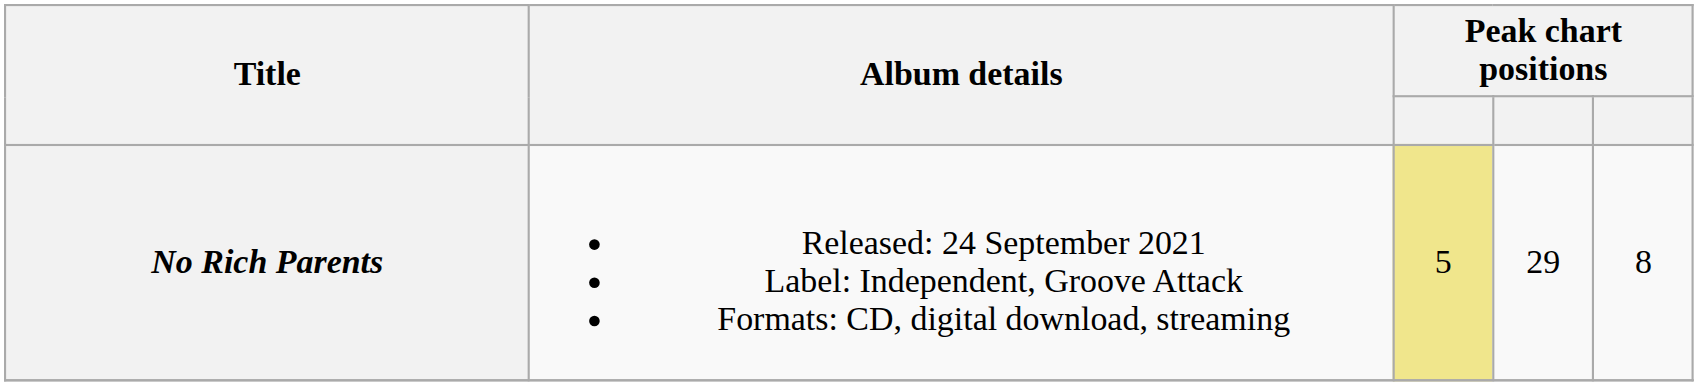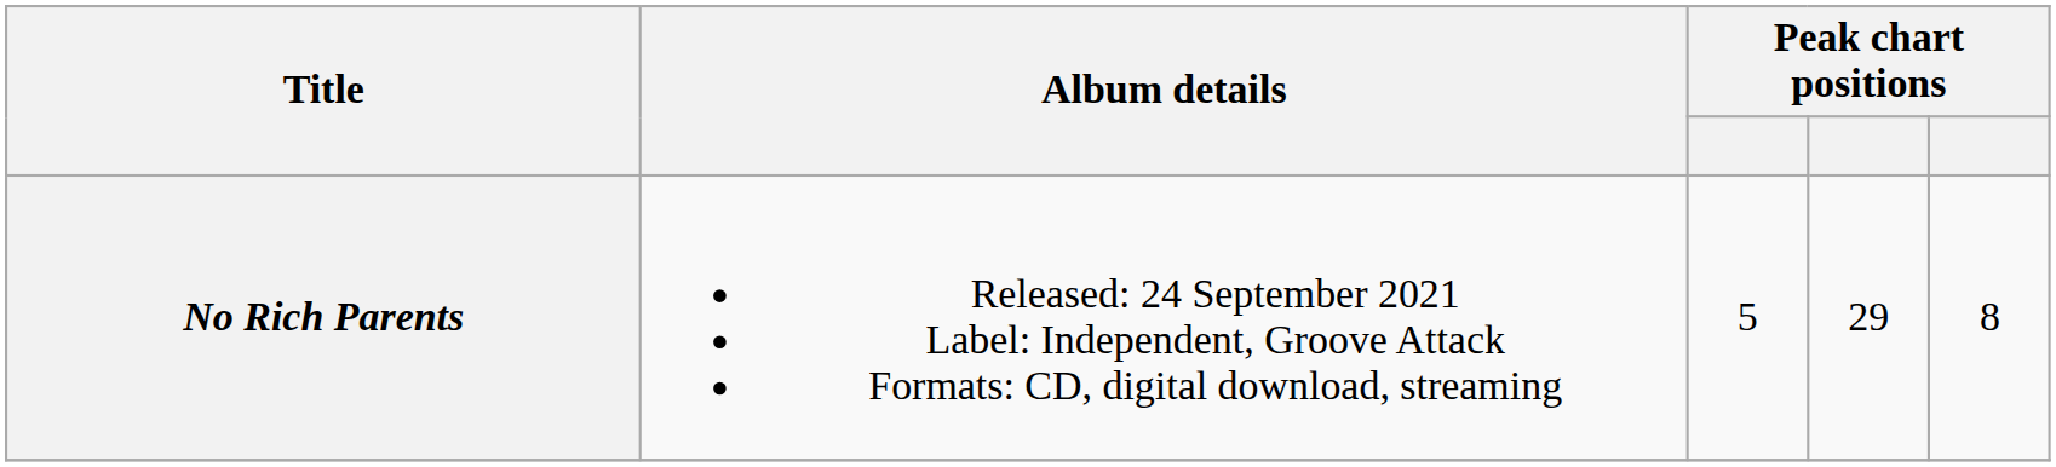No Rich Parents | column 3: khaki background -> no background
